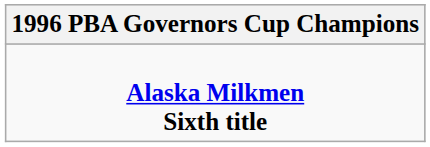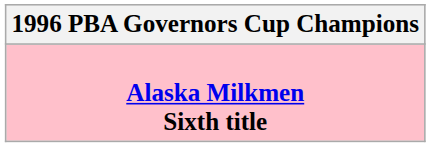row 2 | column 1: no background -> pink background
